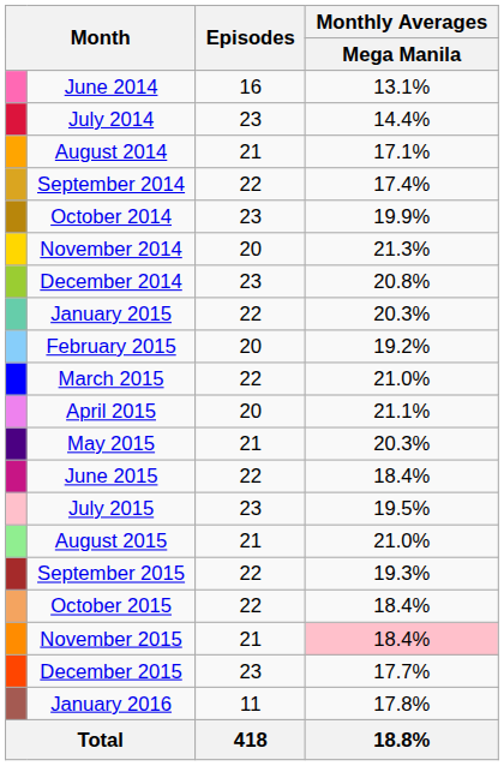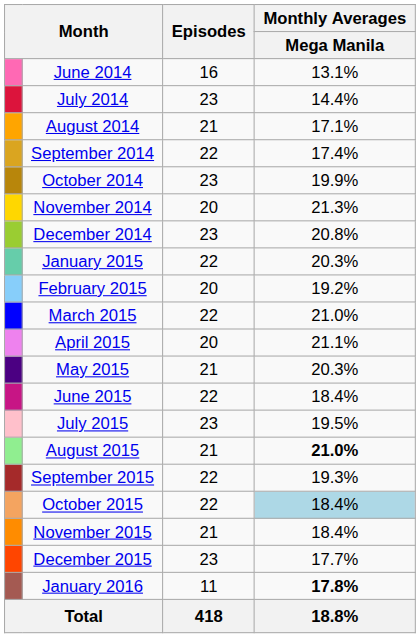August 2015 | Monthly Averages / Mega Manila: normal -> bold
October 2015 | Monthly Averages / Mega Manila: no background -> lightblue background
November 2015 | Monthly Averages / Mega Manila: pink background -> no background
January 2016 | Monthly Averages / Mega Manila: normal -> bold
